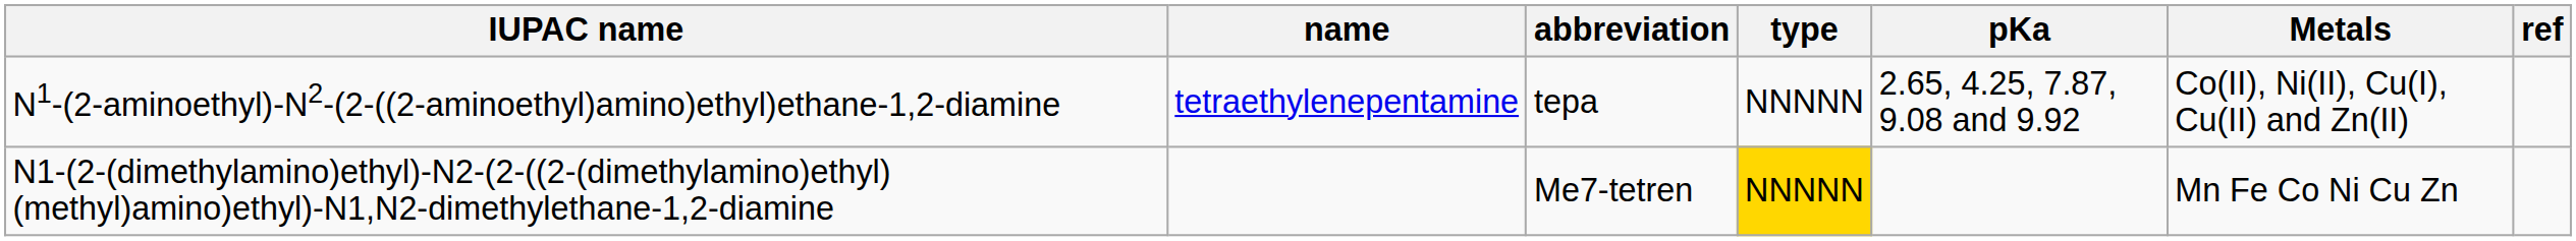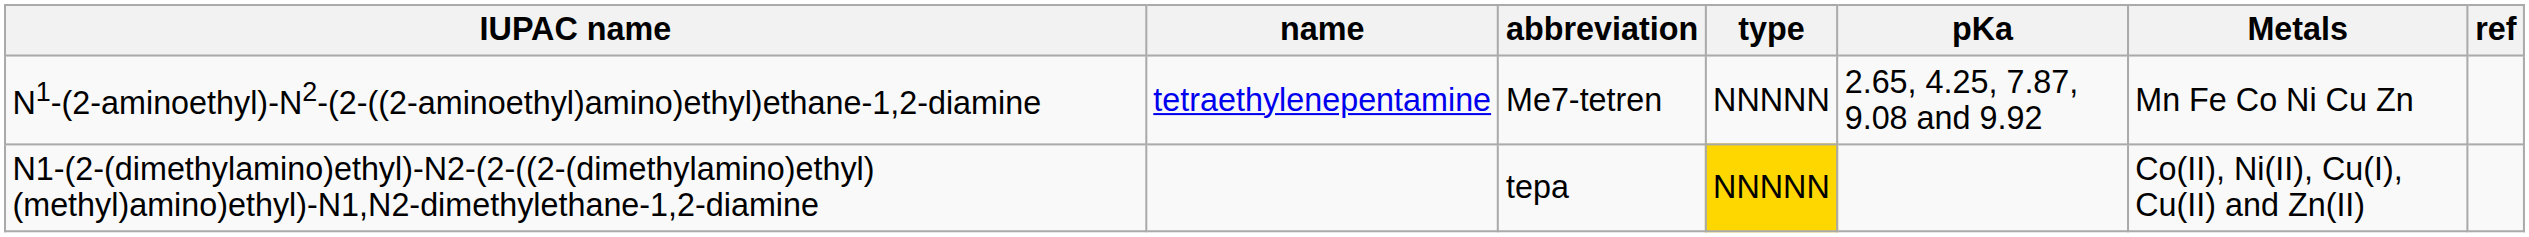row 2 | abbreviation: tepa -> Me7-tetren
row 2 | Metals: Co(II), Ni(II), Cu(I), Cu(II) and Zn(II) -> Mn Fe Co Ni Cu Zn
row 3 | abbreviation: Me7-tetren -> tepa
row 3 | Metals: Mn Fe Co Ni Cu Zn -> Co(II), Ni(II), Cu(I), Cu(II) and Zn(II)
